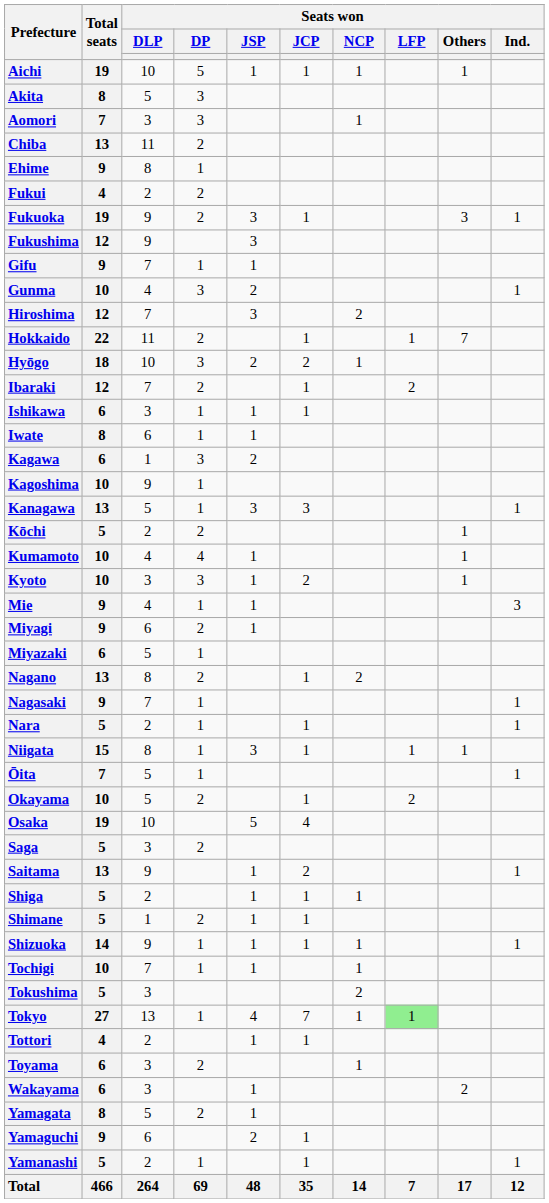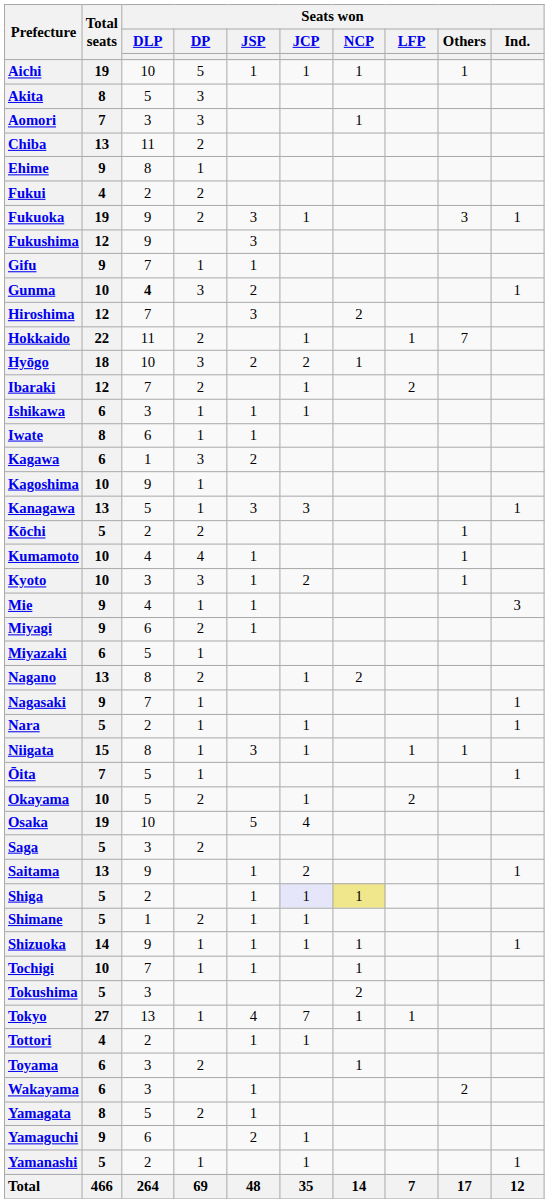Gunma | Seats won / DLP: normal -> bold
Shiga | Seats won / JCP: no background -> lavender background
Shiga | Seats won / NCP: no background -> khaki background
Tokyo | Seats won / LFP: lightgreen background -> no background
